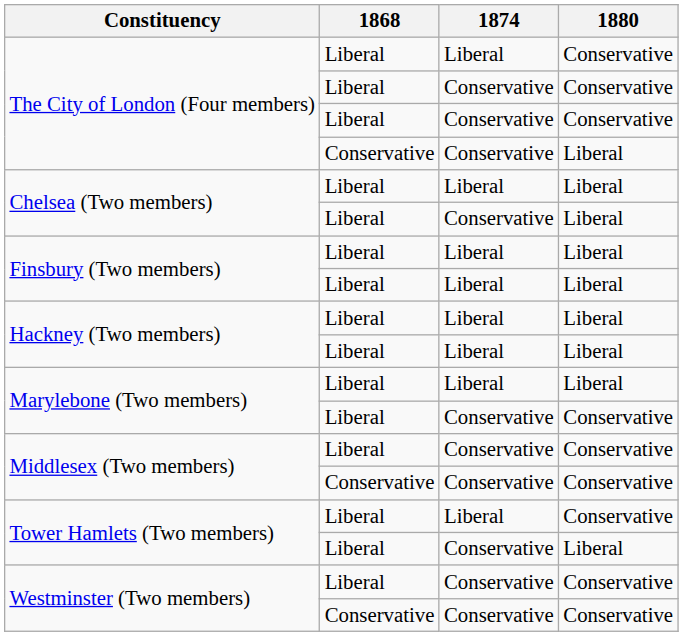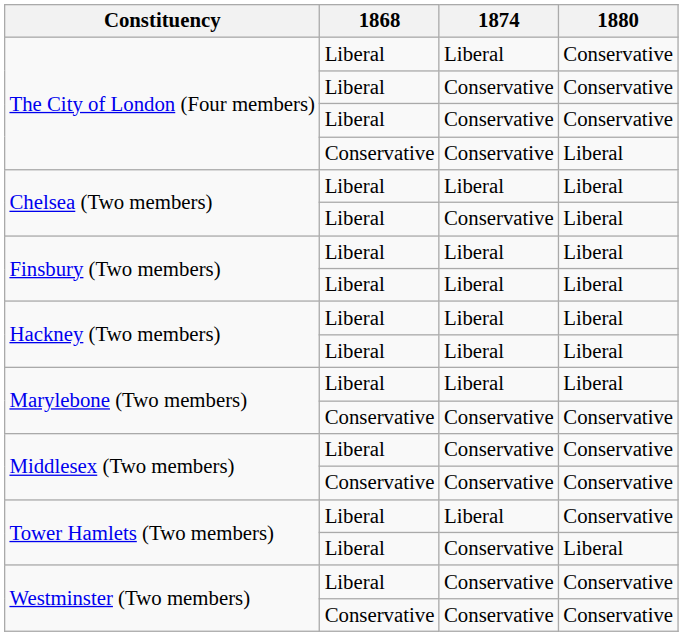Marylebone (Two members) / Conservative | 1868: Liberal -> Conservative
